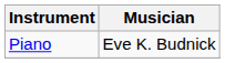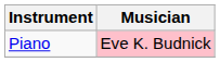Piano | Musician: no background -> pink background
